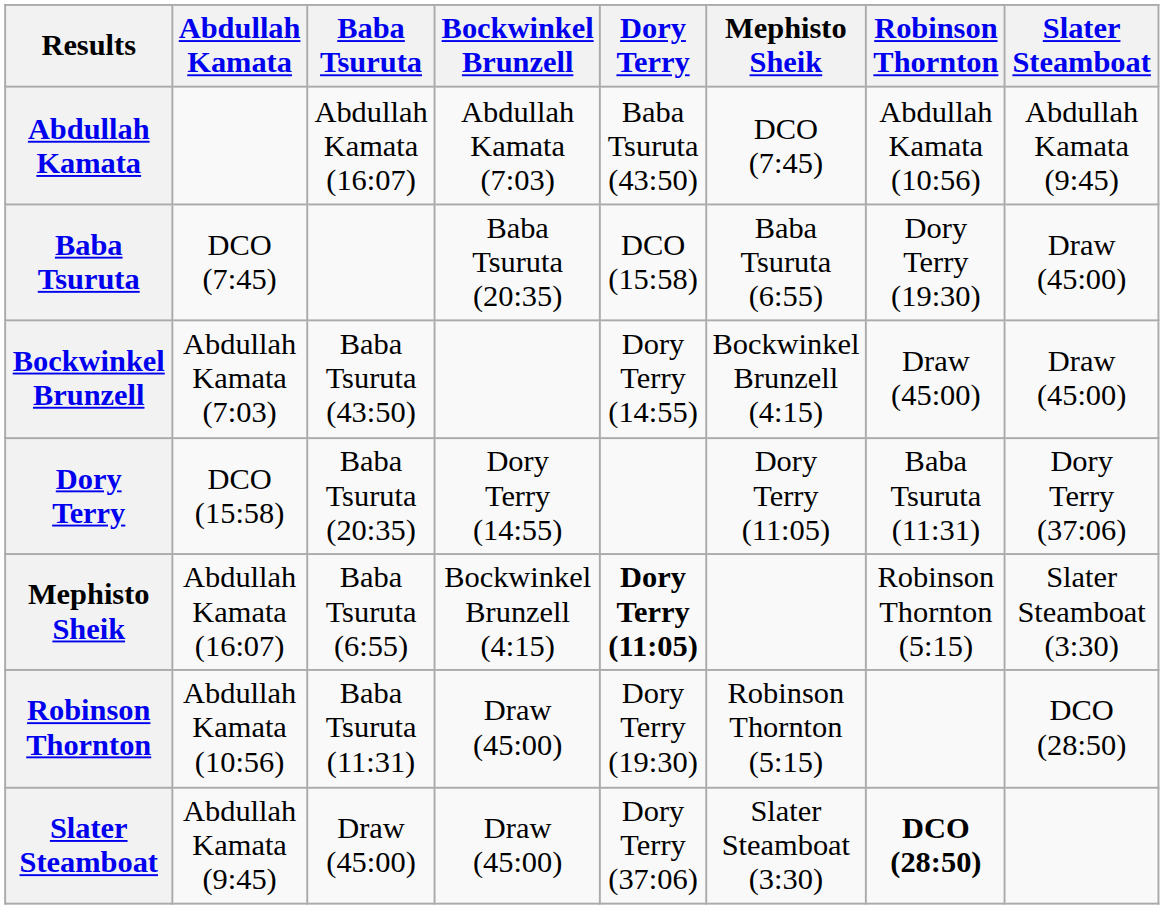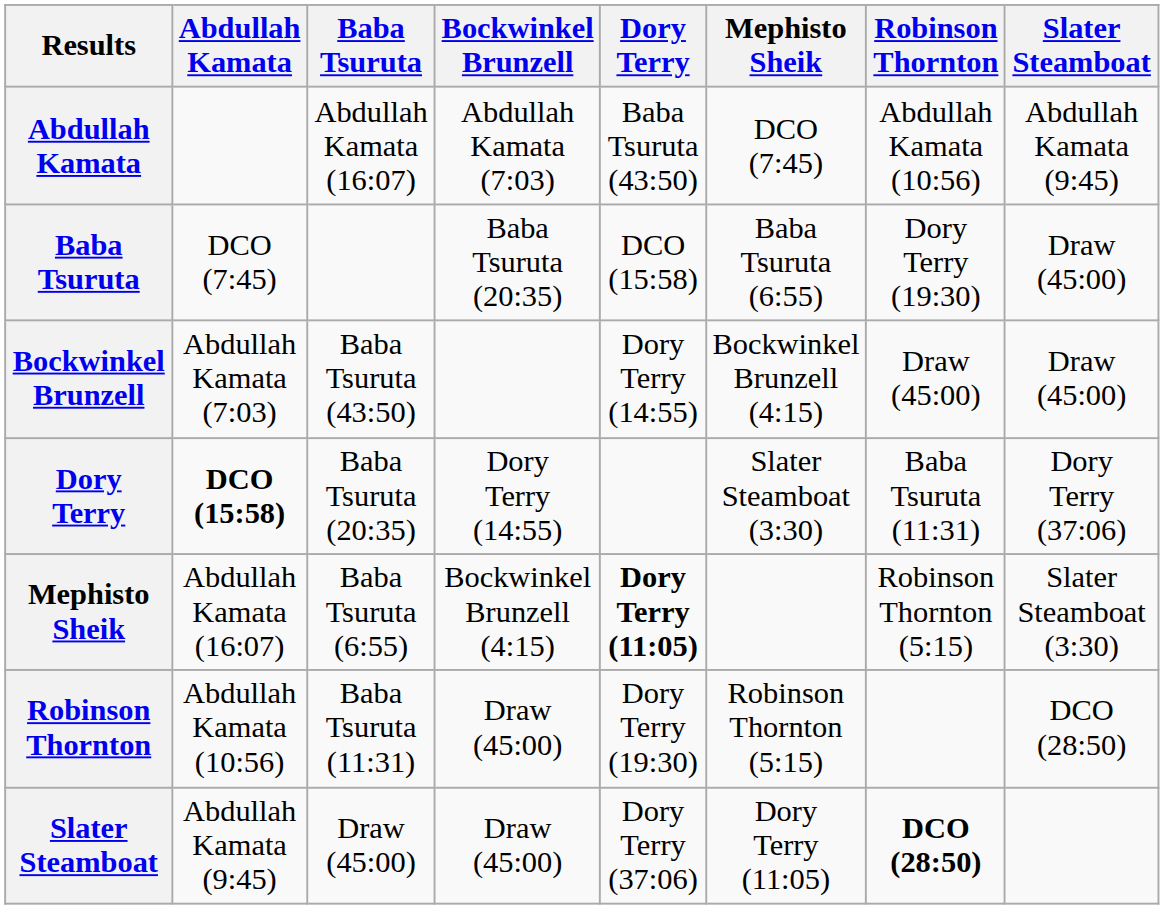row 5 | Abdullah Kamata: normal -> bold
row 5 | Mephisto Sheik: Dory Terry (11:05) -> Slater Steamboat (3:30)
row 8 | Mephisto Sheik: Slater Steamboat (3:30) -> Dory Terry (11:05)
